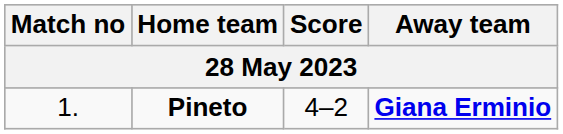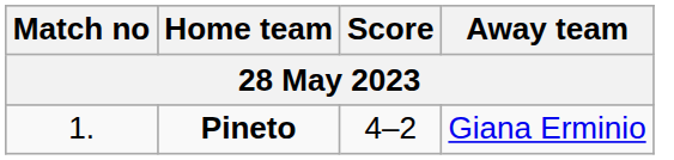Pineto | Away team: bold -> normal
